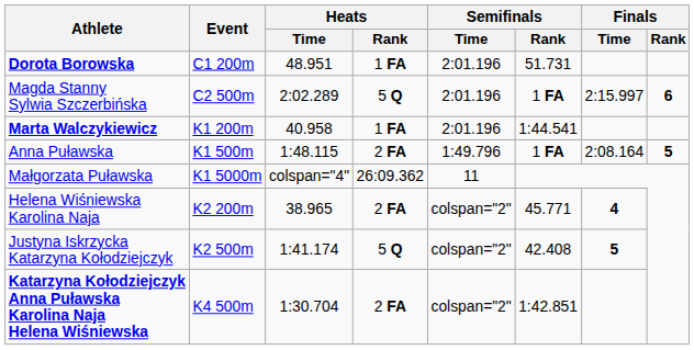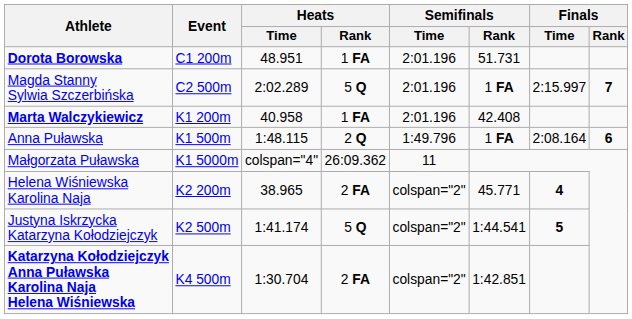Magda Stanny Sylwia Szczerbińska | Finals / Rank: 6 -> 7
Marta Walczykiewicz | Semifinals / Rank: 1:44.541 -> 42.408
Anna Puławska | Heats / Rank: 2 FA -> 2 Q
Anna Puławska | Finals / Rank: 5 -> 6
Justyna Iskrzycka Katarzyna Kołodziejczyk | Semifinals / Rank: 42.408 -> 1:44.541
